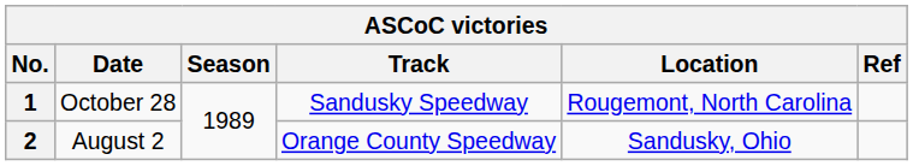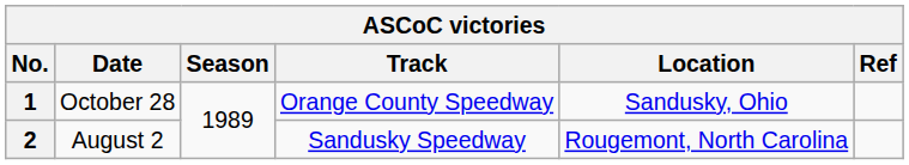1 | Track: Sandusky Speedway -> Orange County Speedway
1 | Location: Rougemont, North Carolina -> Sandusky, Ohio
2 | Track: Orange County Speedway -> Sandusky Speedway
2 | Location: Sandusky, Ohio -> Rougemont, North Carolina
